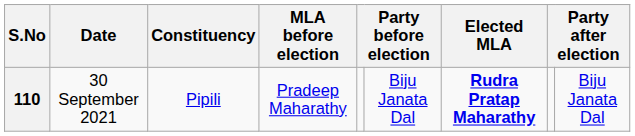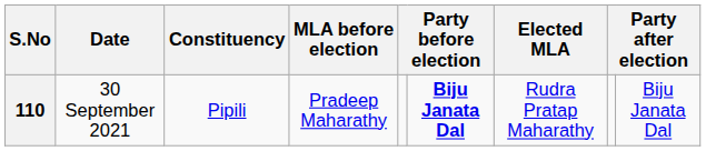110 | column 6: normal -> bold
110 | Elected MLA: bold -> normal
